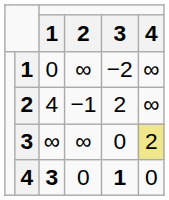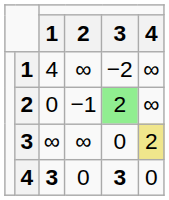row 3 | column 3: 0 -> 4
row 4 | column 3: 4 -> 0
row 4 | column 5: no background -> lightgreen background
row 6 | column 5: 1 -> 3
